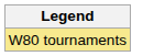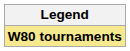row 2 | column 1: normal -> bold
